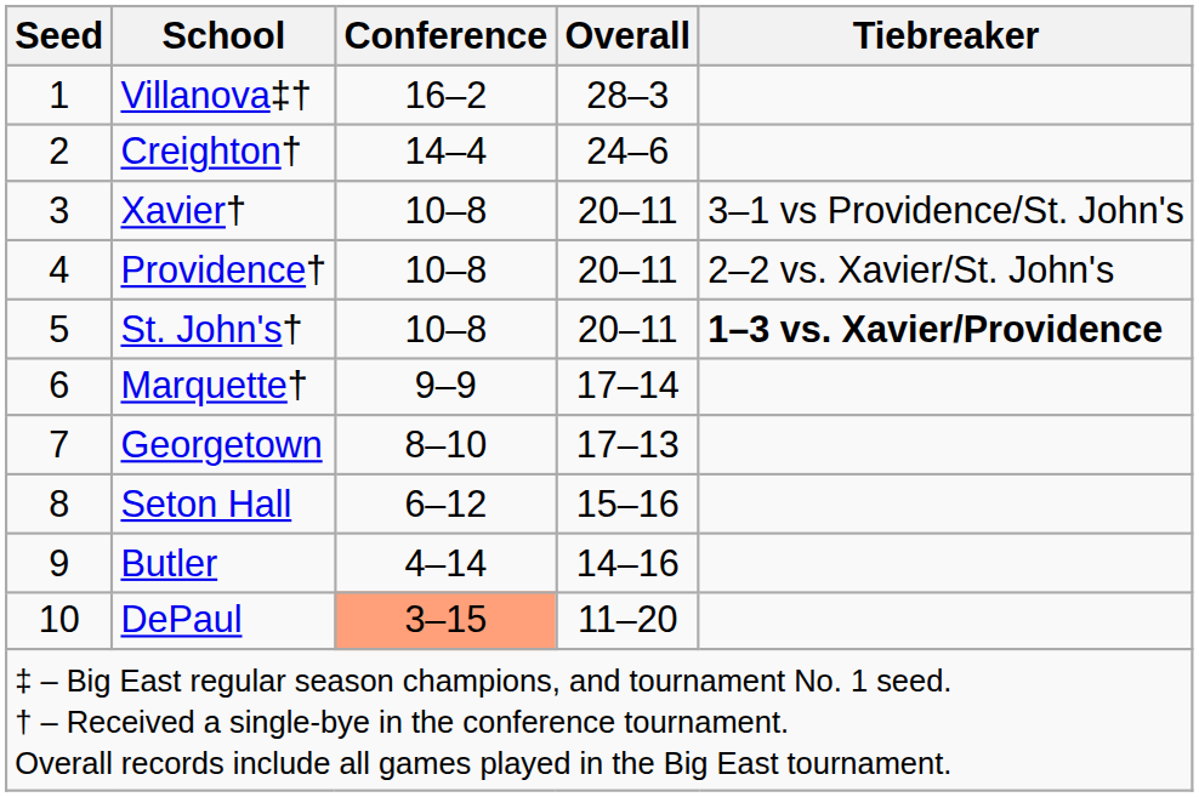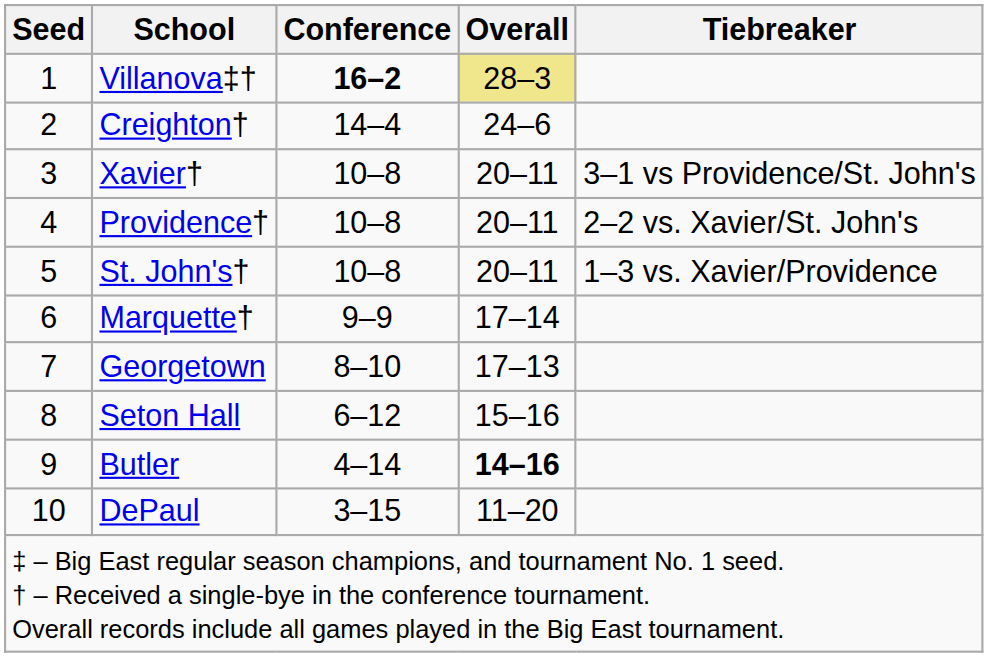Villanova‡† | Conference: normal -> bold
Villanova‡† | Overall: no background -> khaki background
St. John's† | Tiebreaker: bold -> normal
Butler | Overall: normal -> bold
DePaul | Conference: lightsalmon background -> no background
